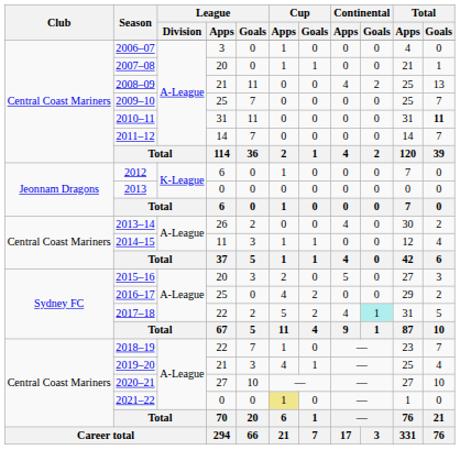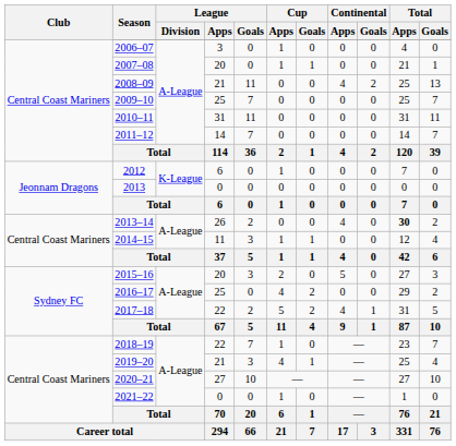2010–11 | Total / Goals: bold -> normal
2013–14 | Total / Apps: normal -> bold
2017–18 | Continental / Goals: paleturquoise background -> no background
2021–22 | Cup / Apps: khaki background -> no background
